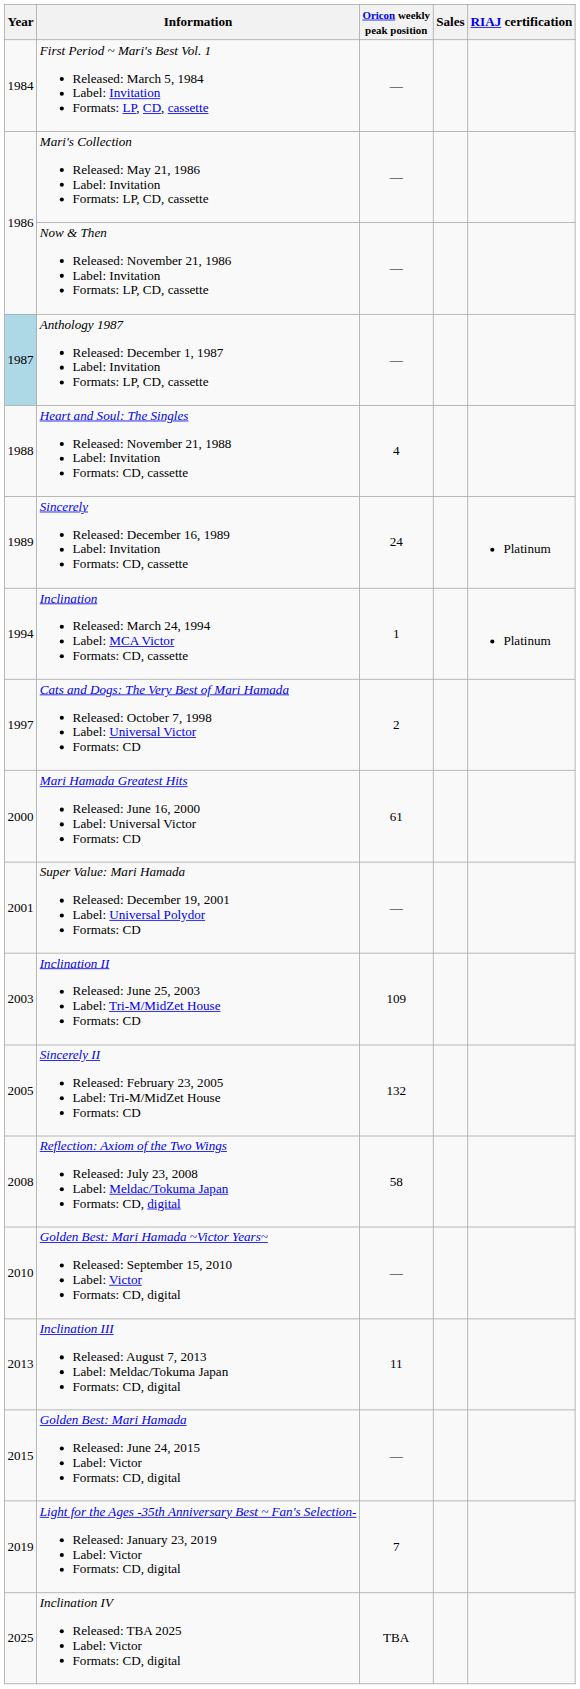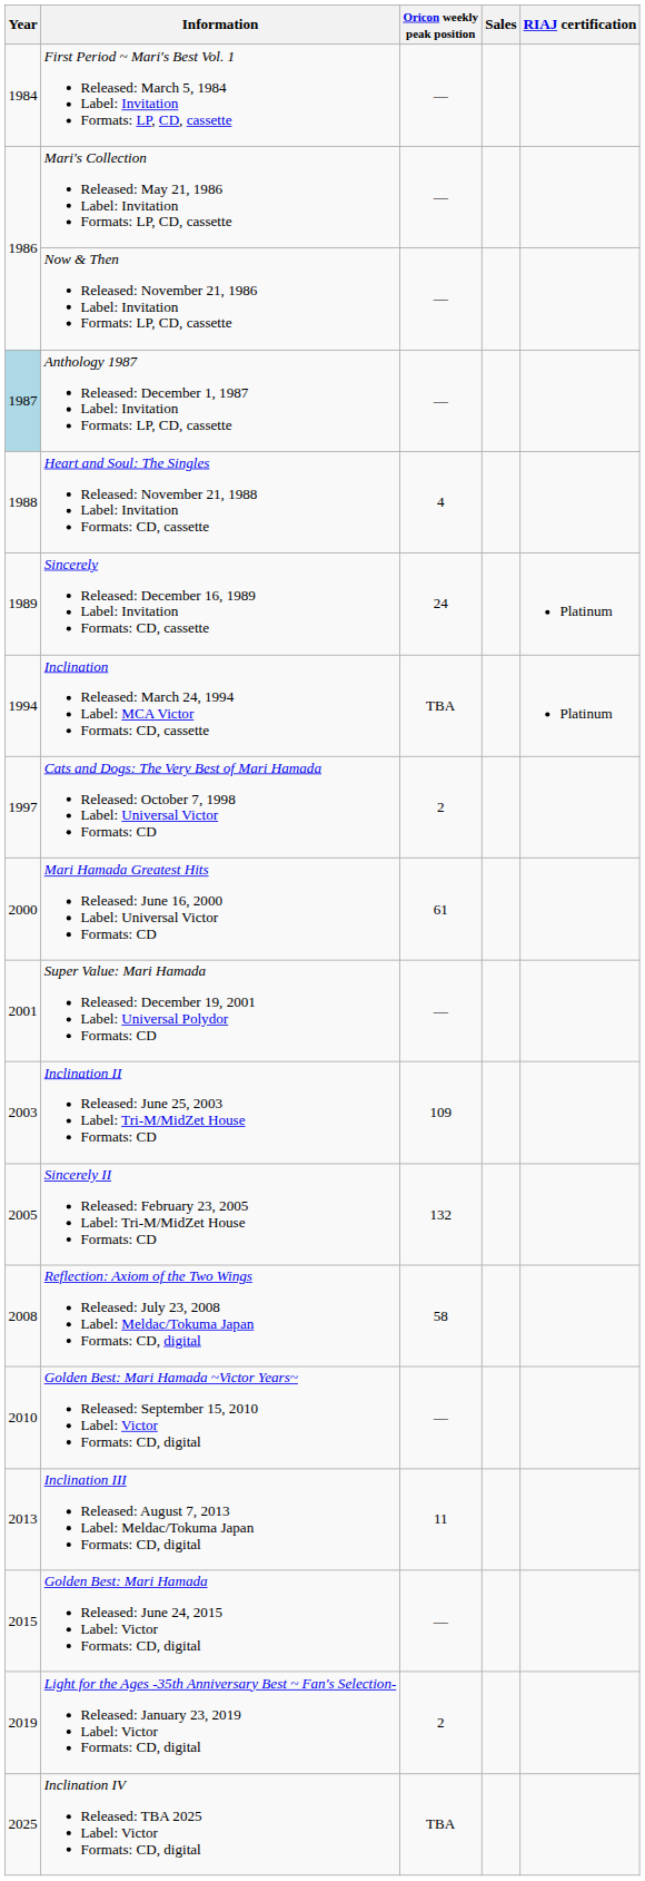row 8 | Oricon weekly peak position: 1 -> TBA
row 18 | Oricon weekly peak position: 7 -> 2
